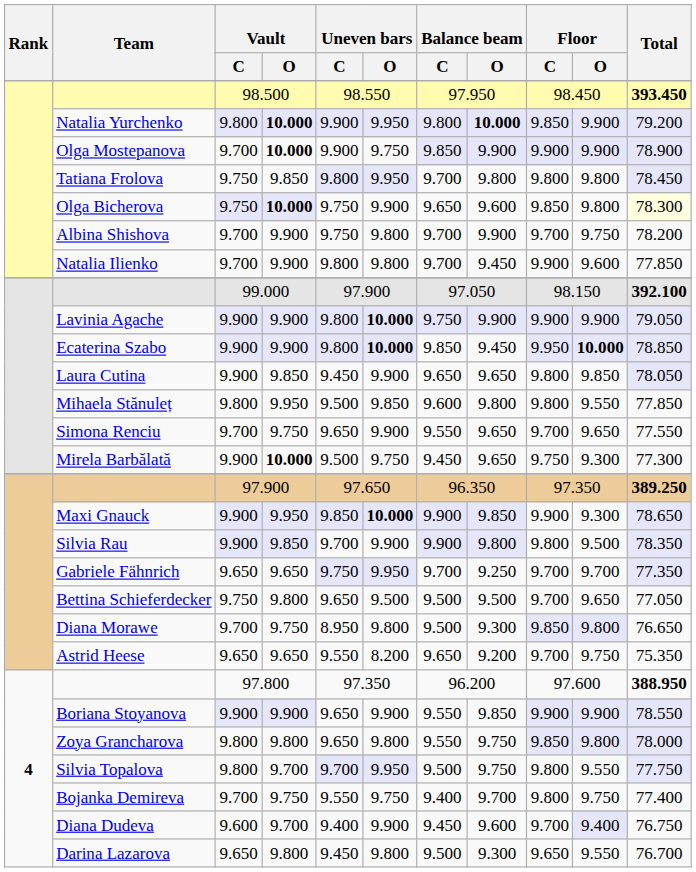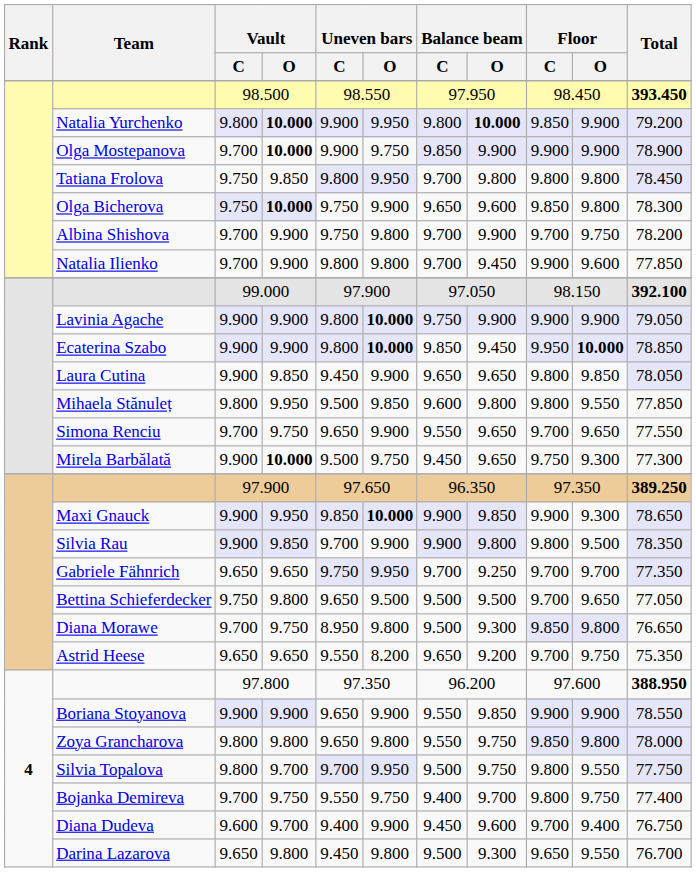Olga Bicherova | Total: lightyellow background -> no background
Diana Dudeva | Floor / O: lavender background -> no background
